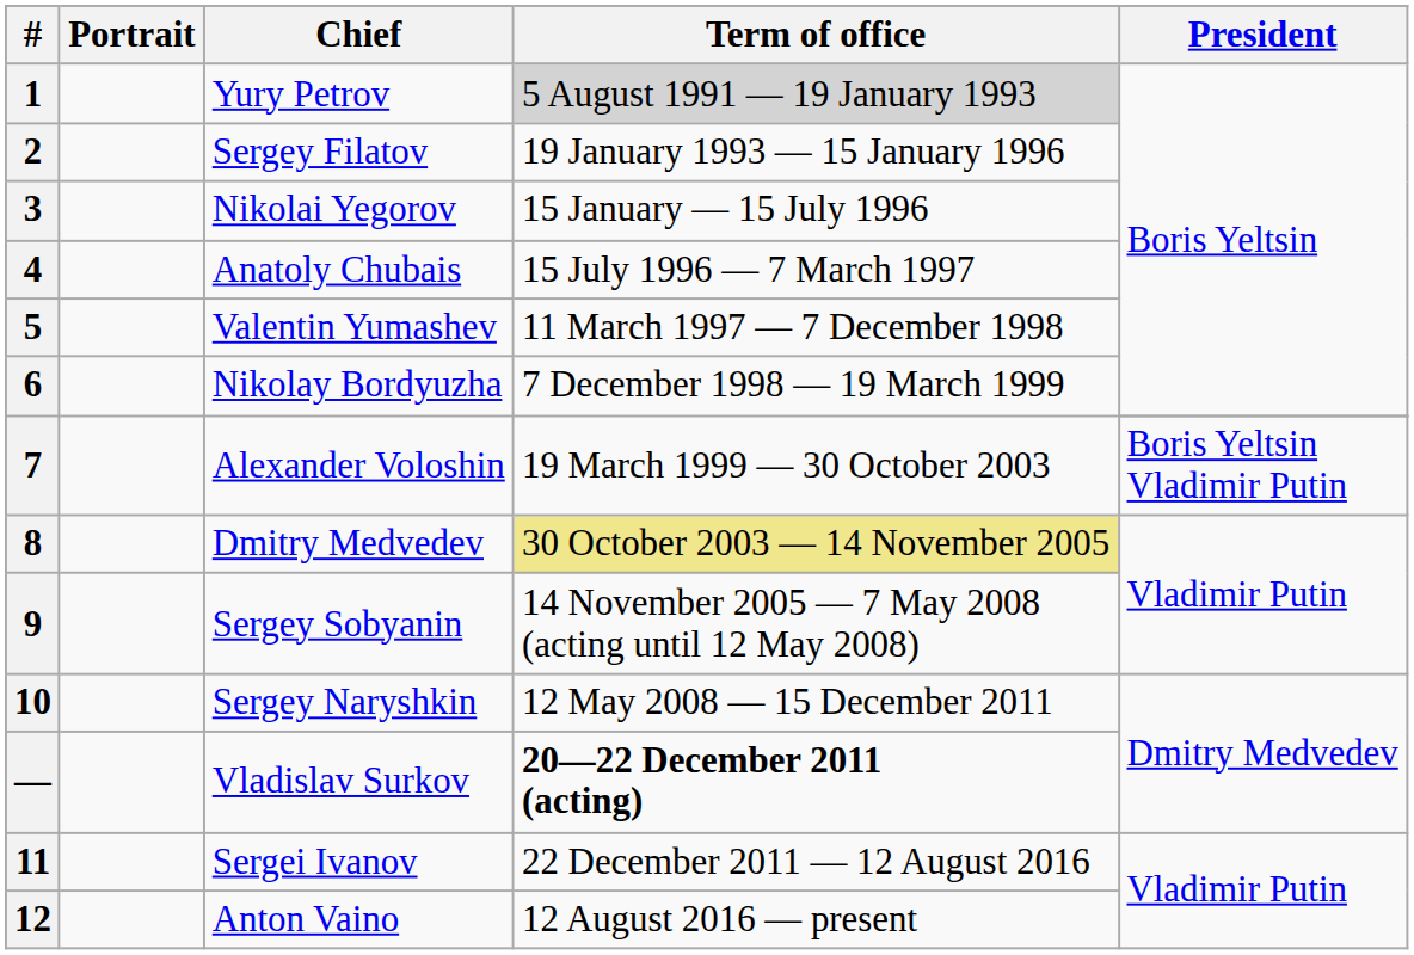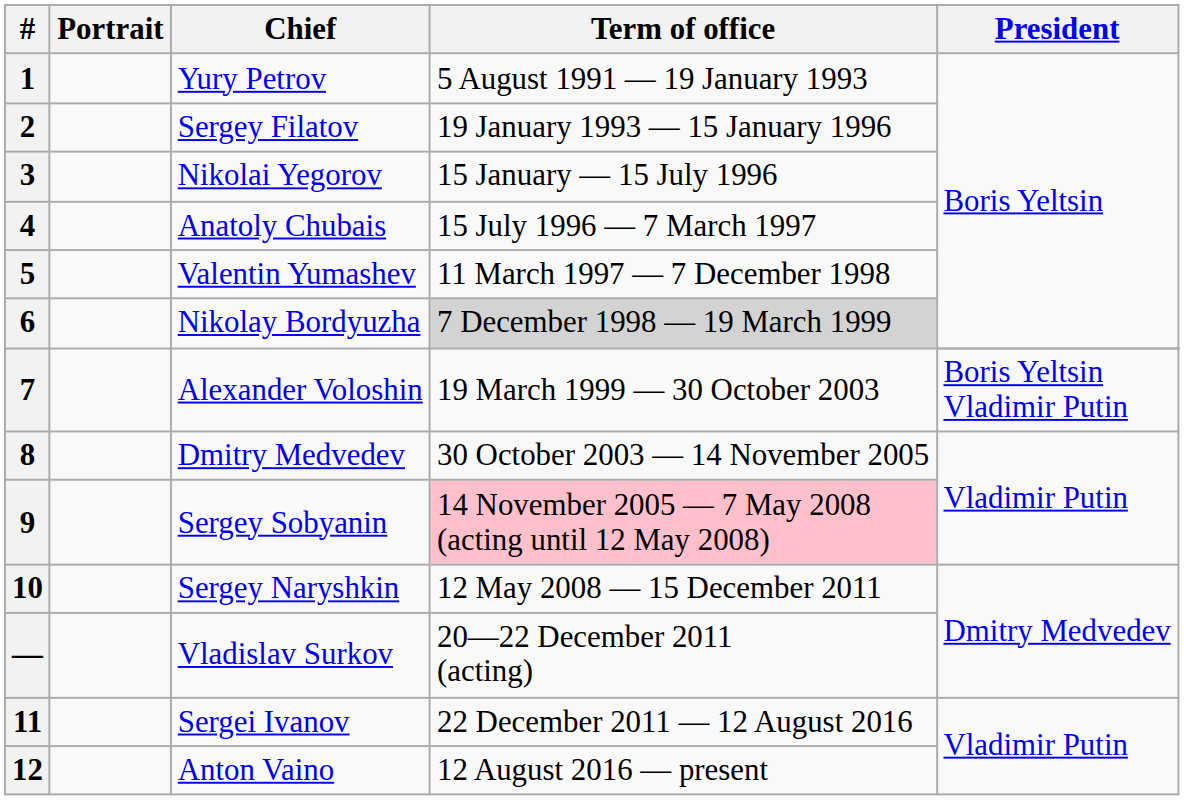1 | Term of office: lightgrey background -> no background
6 | Term of office: no background -> lightgrey background
8 | Term of office: khaki background -> no background
9 | Term of office: no background -> pink background
— | Term of office: bold -> normal
